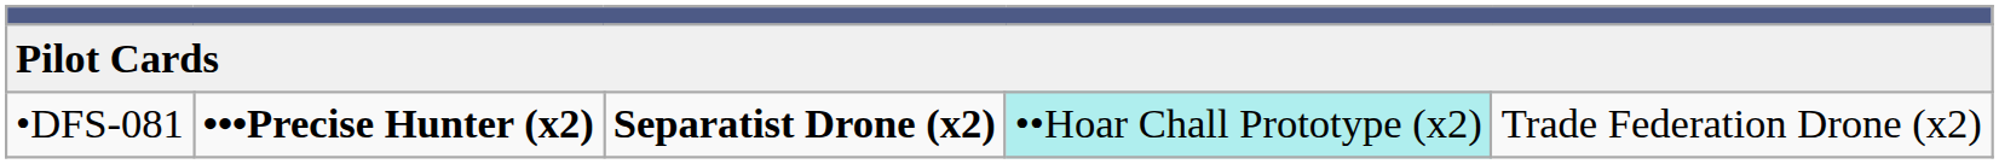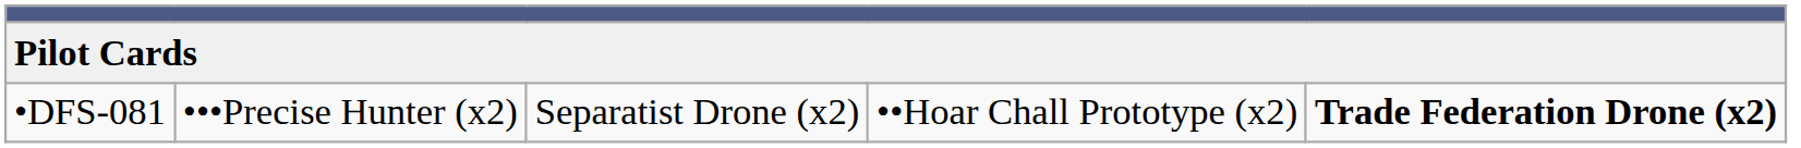•DFS-081 | column 2: bold -> normal
•DFS-081 | column 3: bold -> normal
•DFS-081 | column 4: paleturquoise background -> no background
•DFS-081 | column 5: normal -> bold
